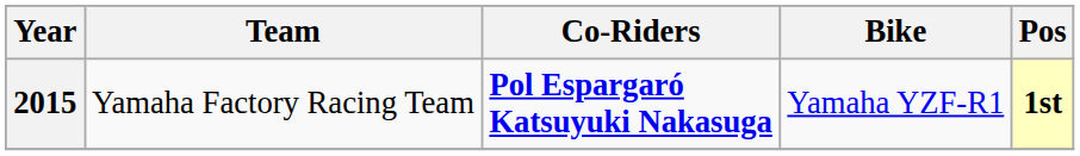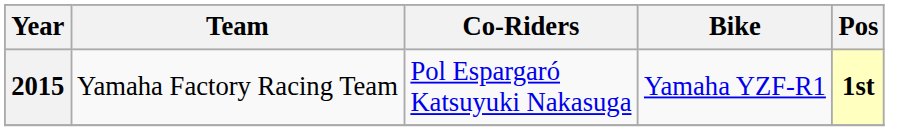2015 | Co-Riders: bold -> normal
